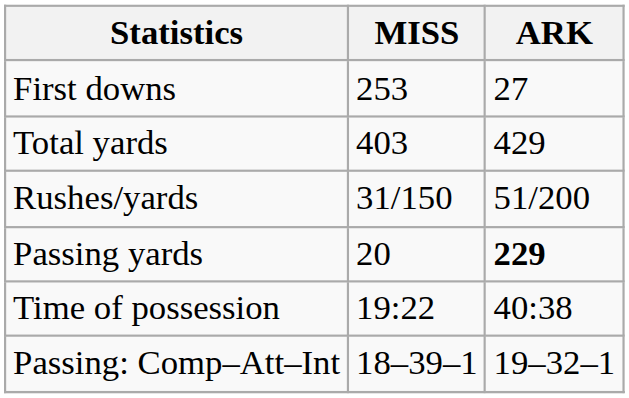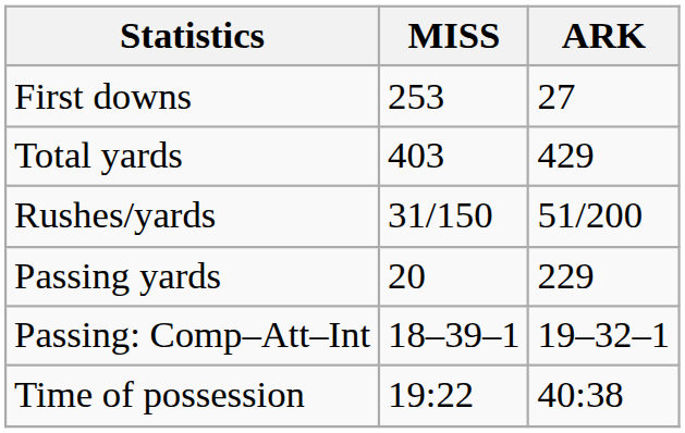Passing yards | ARK: bold -> normal
rows swapped: Passing: Comp–Att–Int <-> Time of possession
